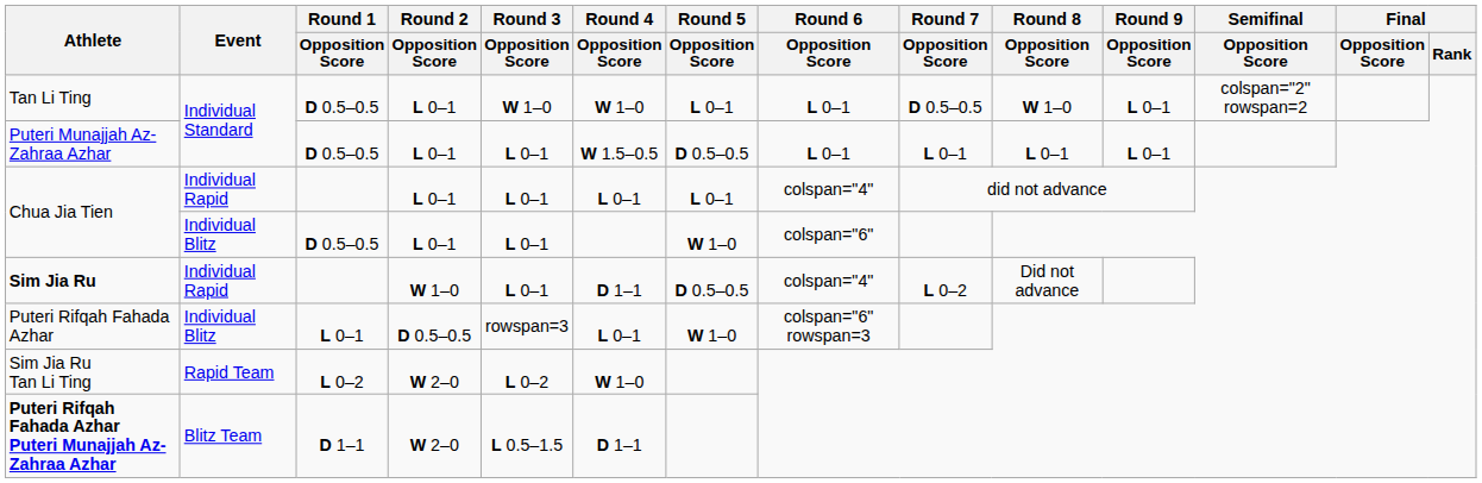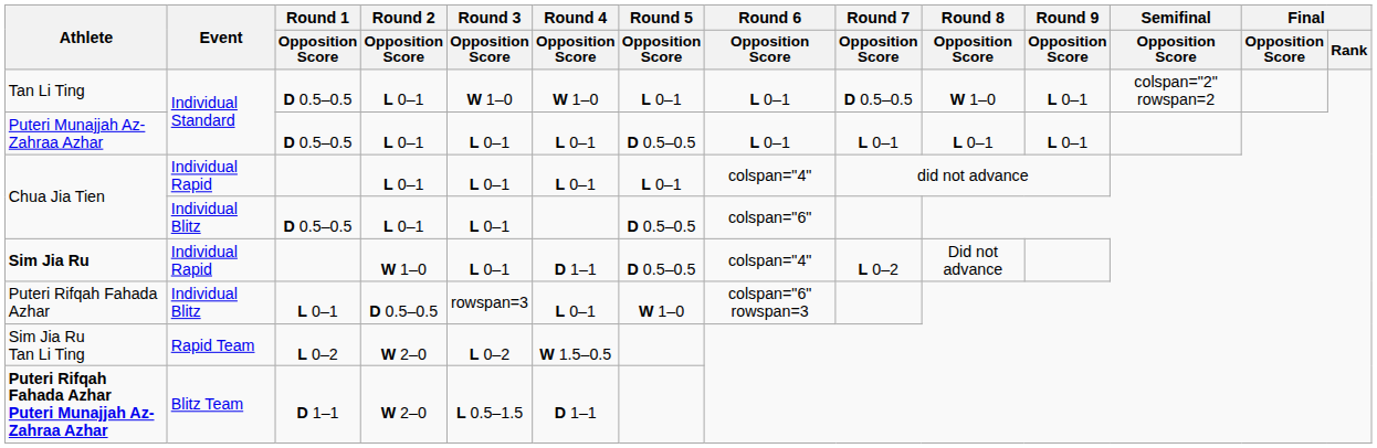Puteri Munajjah Az-Zahraa Azhar | Round 4 / Opposition Score: W 1.5–0.5 -> L 0–1
Chua Jia Tien / Individual Blitz | Round 5 / Opposition Score: W 1–0 -> D 0.5–0.5
Sim Jia Ru Tan Li Ting | Round 4 / Opposition Score: W 1–0 -> W 1.5–0.5
